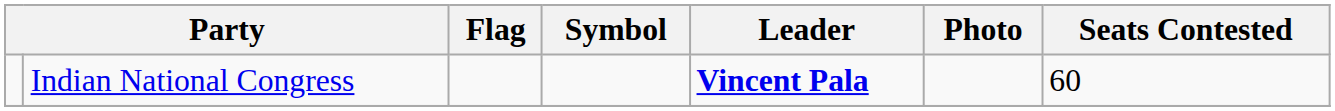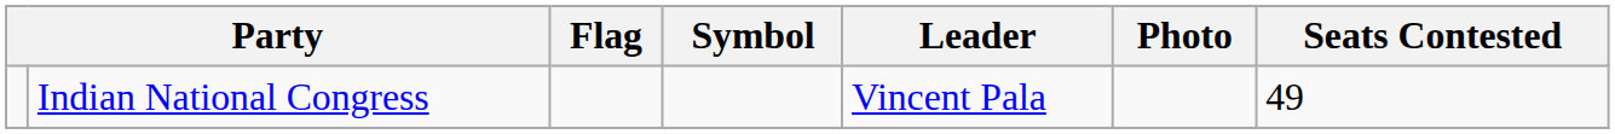Indian National Congress | Leader: bold -> normal
Indian National Congress | Seats Contested: 60 -> 49
